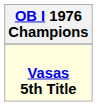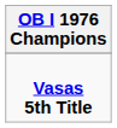row 2 | column 1: lightyellow background -> no background
